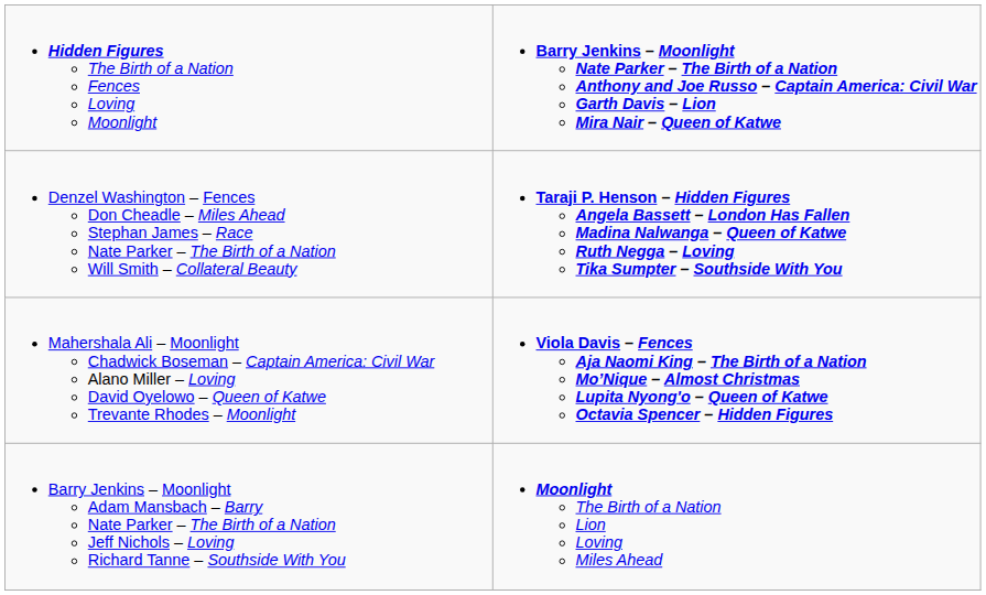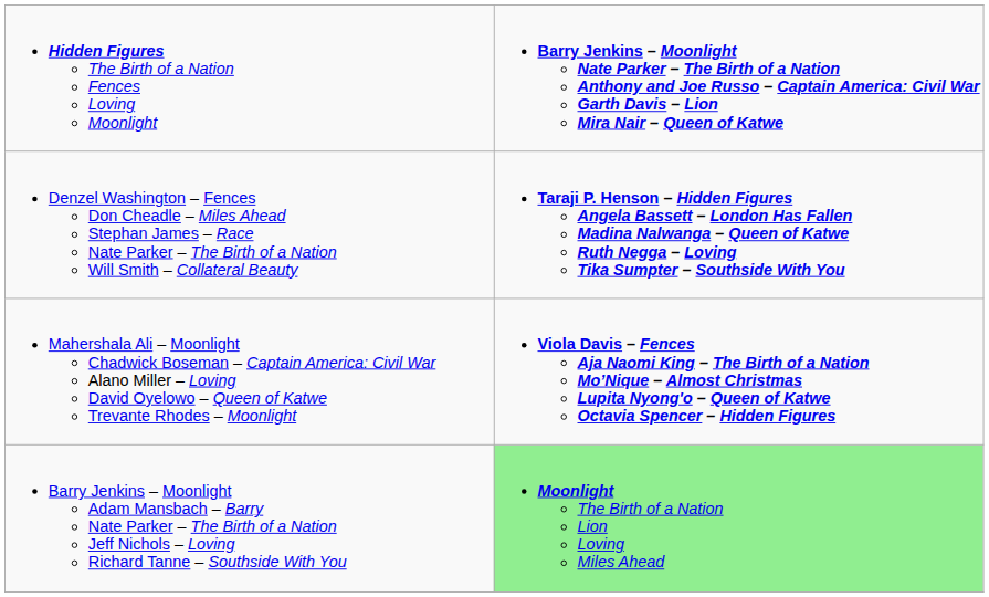row 4 | column 2: no background -> lightgreen background
